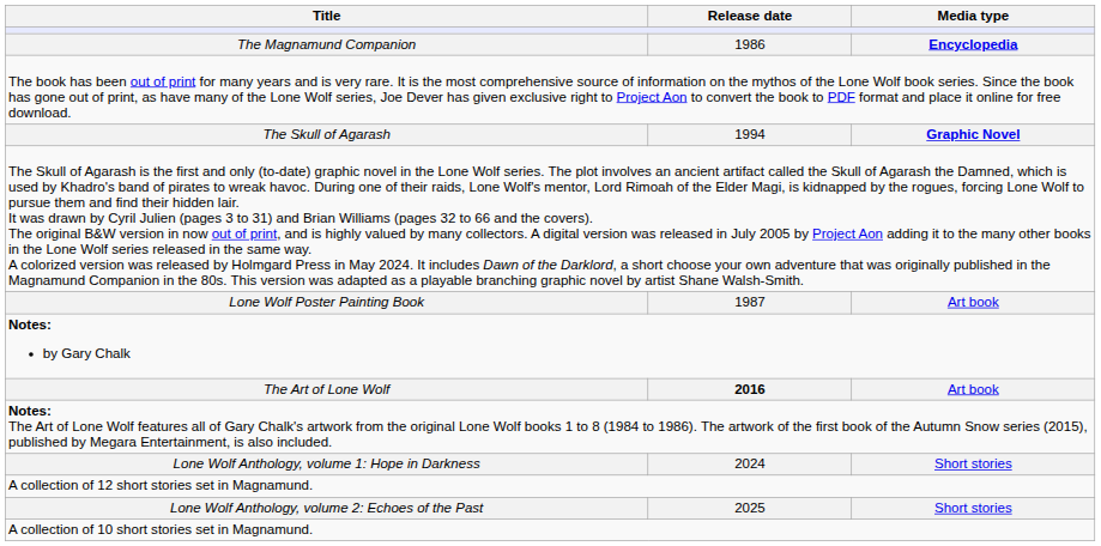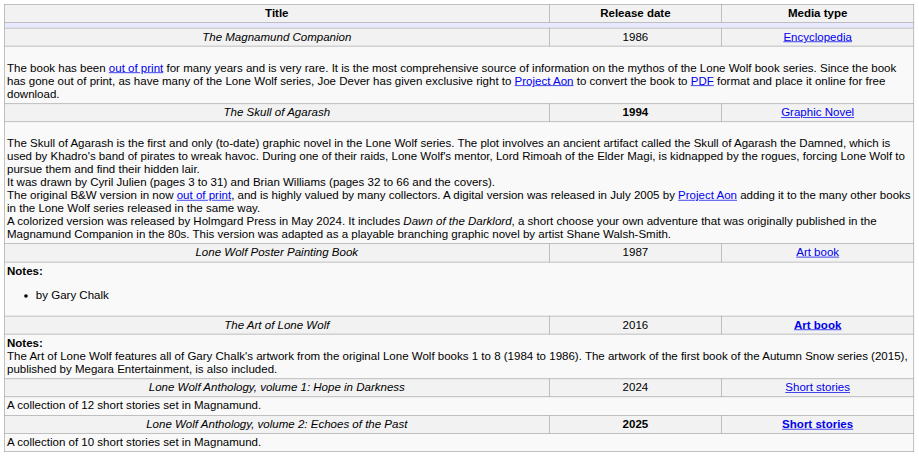The Magnamund Companion | Media type: bold -> normal
The Skull of Agarash | Release date: normal -> bold
The Skull of Agarash | Media type: bold -> normal
The Art of Lone Wolf | Release date: bold -> normal
The Art of Lone Wolf | Media type: normal -> bold
Lone Wolf Anthology, volume 2: Echoes of the Past | Release date: normal -> bold
Lone Wolf Anthology, volume 2: Echoes of the Past | Media type: normal -> bold
